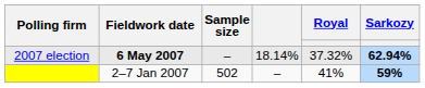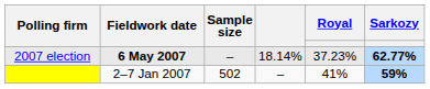2007 election | Royal: 37.32% -> 37.23%
2007 election | Sarkozy: 62.94% -> 62.77%
